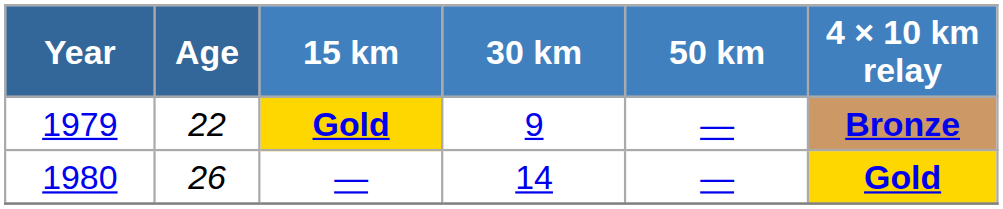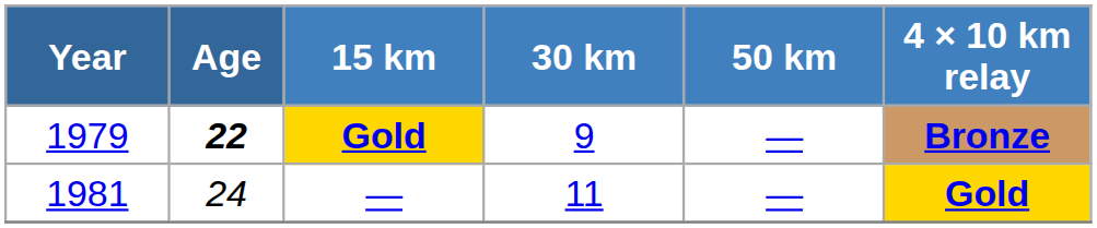row 2 | Age: normal -> bold
row 3 | Year: 1980 -> 1981
row 3 | Age: 26 -> 24
row 3 | 30 km: 14 -> 11
